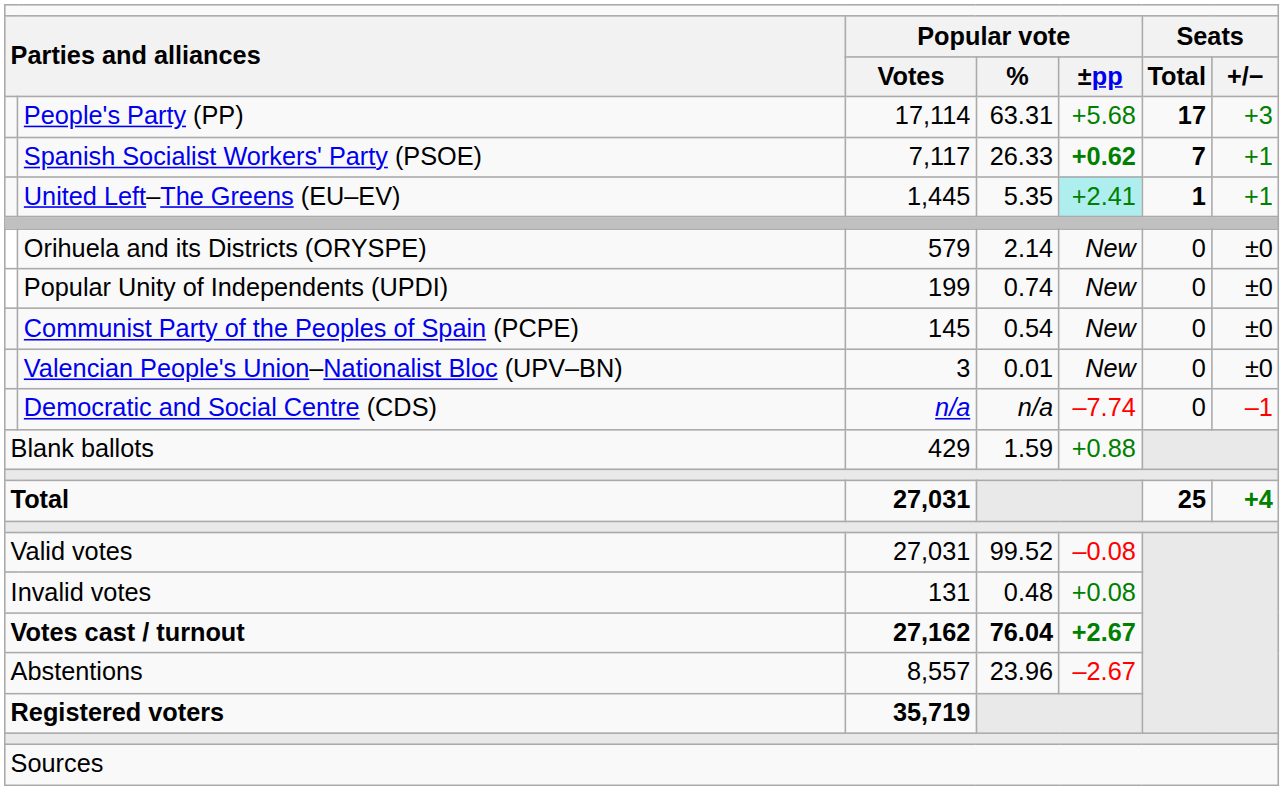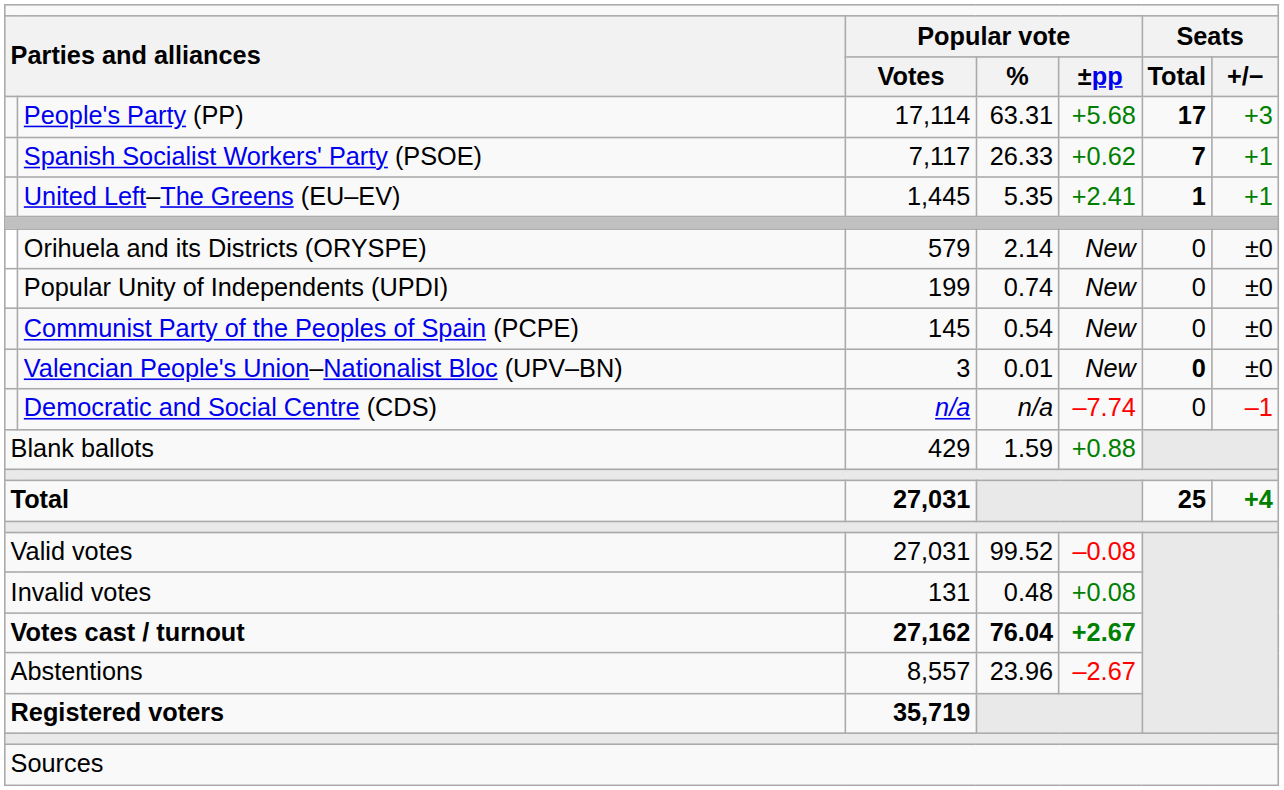Spanish Socialist Workers' Party (PSOE) | column 5: bold -> normal
United Left–The Greens (EU–EV) | column 5: paleturquoise background -> no background
Valencian People's Union–Nationalist Bloc (UPV–BN) | column 6: normal -> bold
